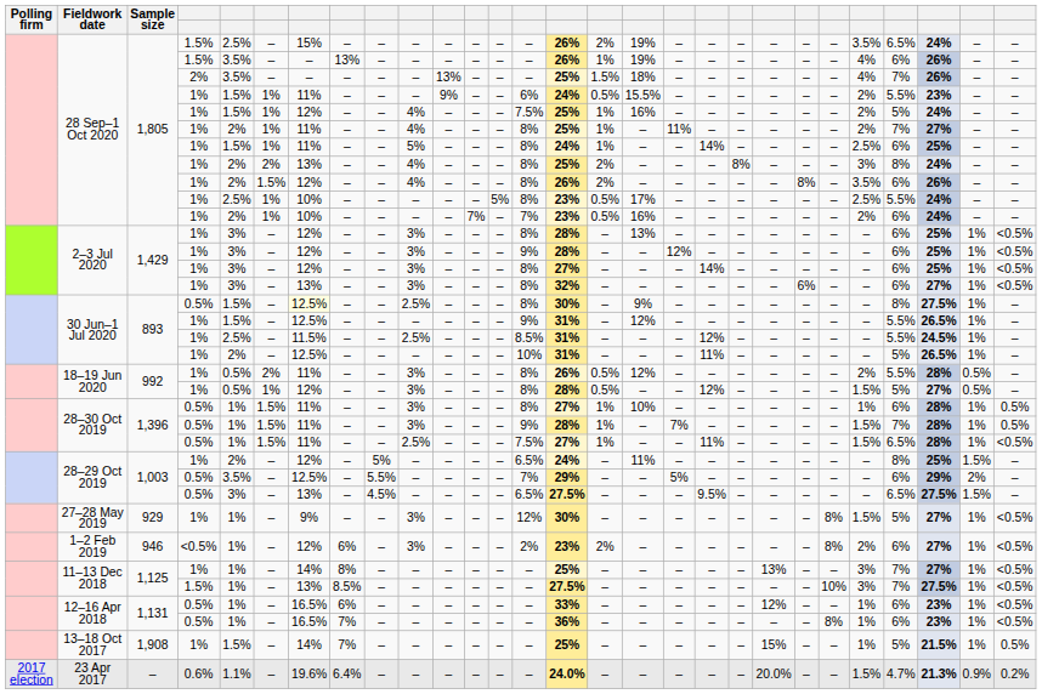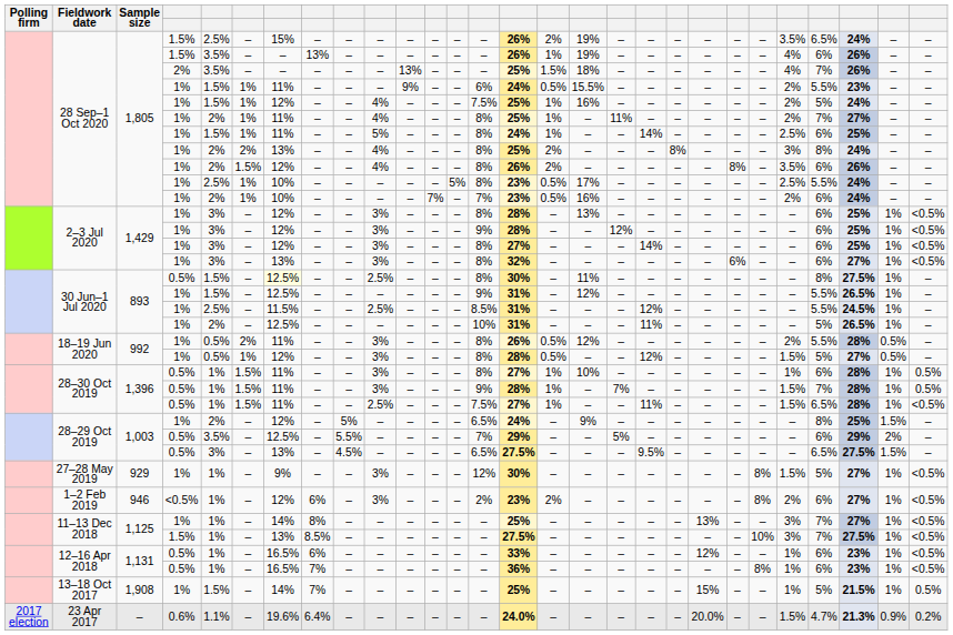30 Jun–1 Jul 2020 / 0.5% | column 17: 9% -> 11%
28–29 Oct 2019 / 1% | column 17: 11% -> 9%
